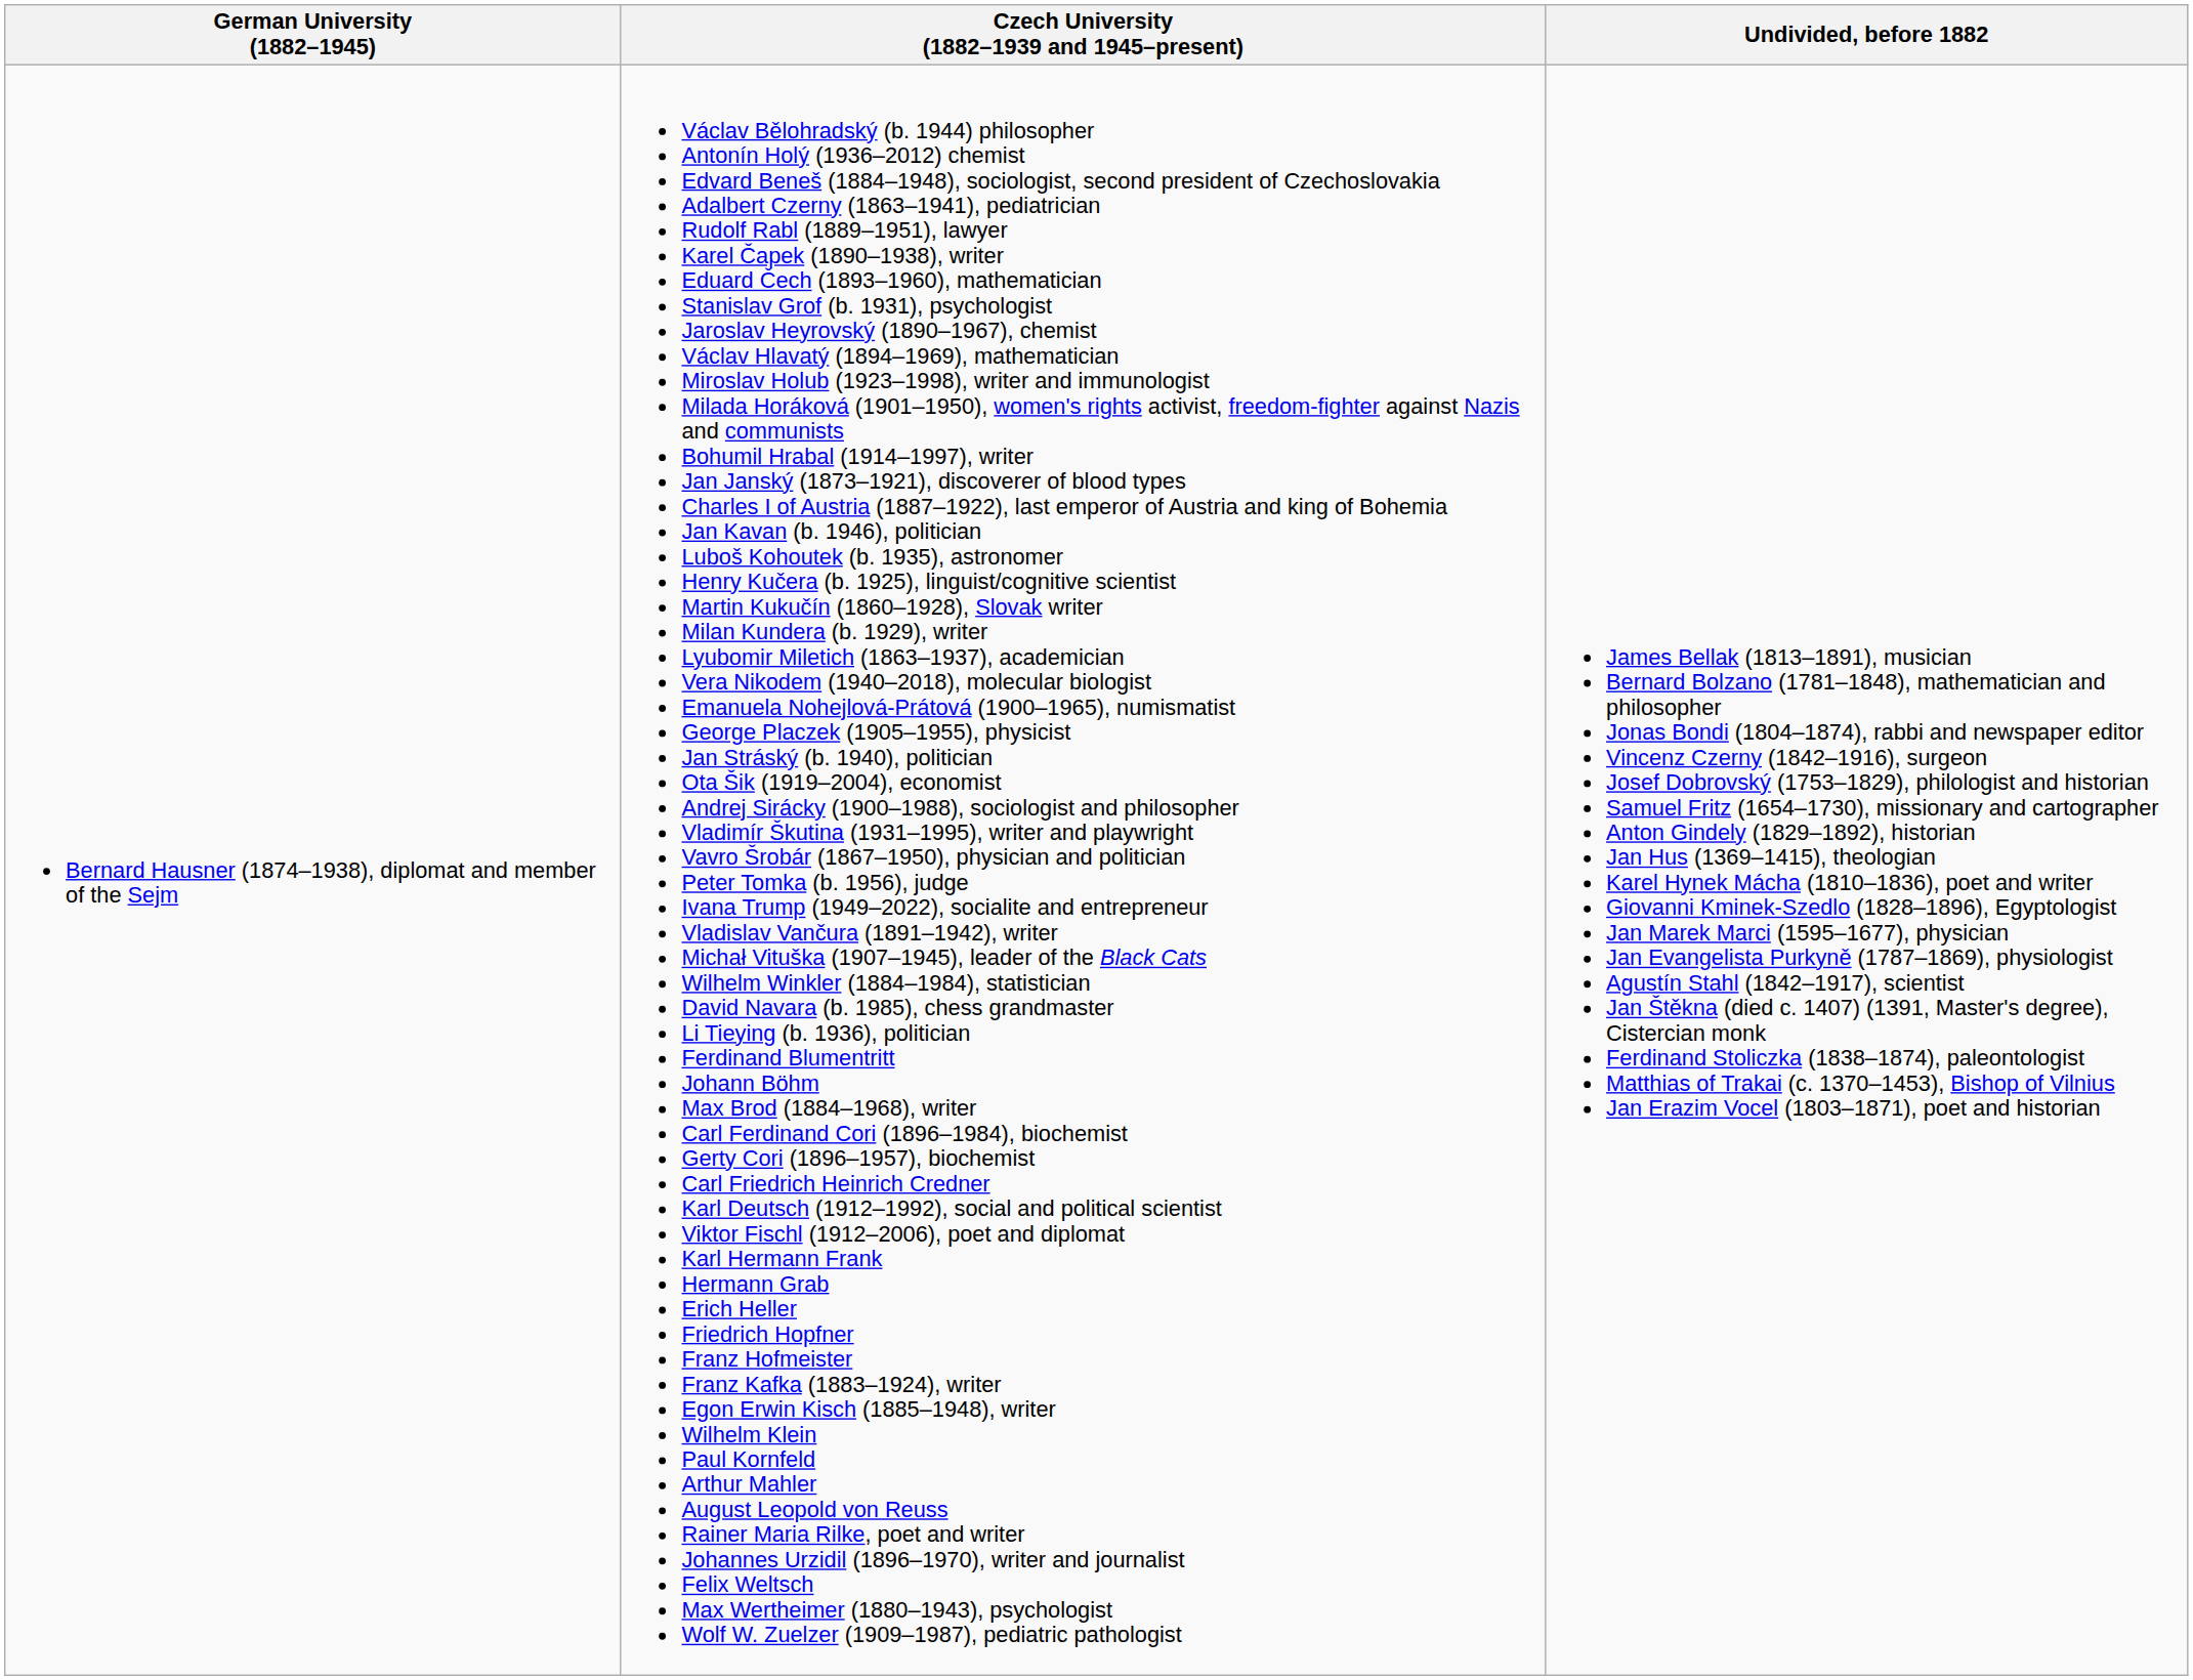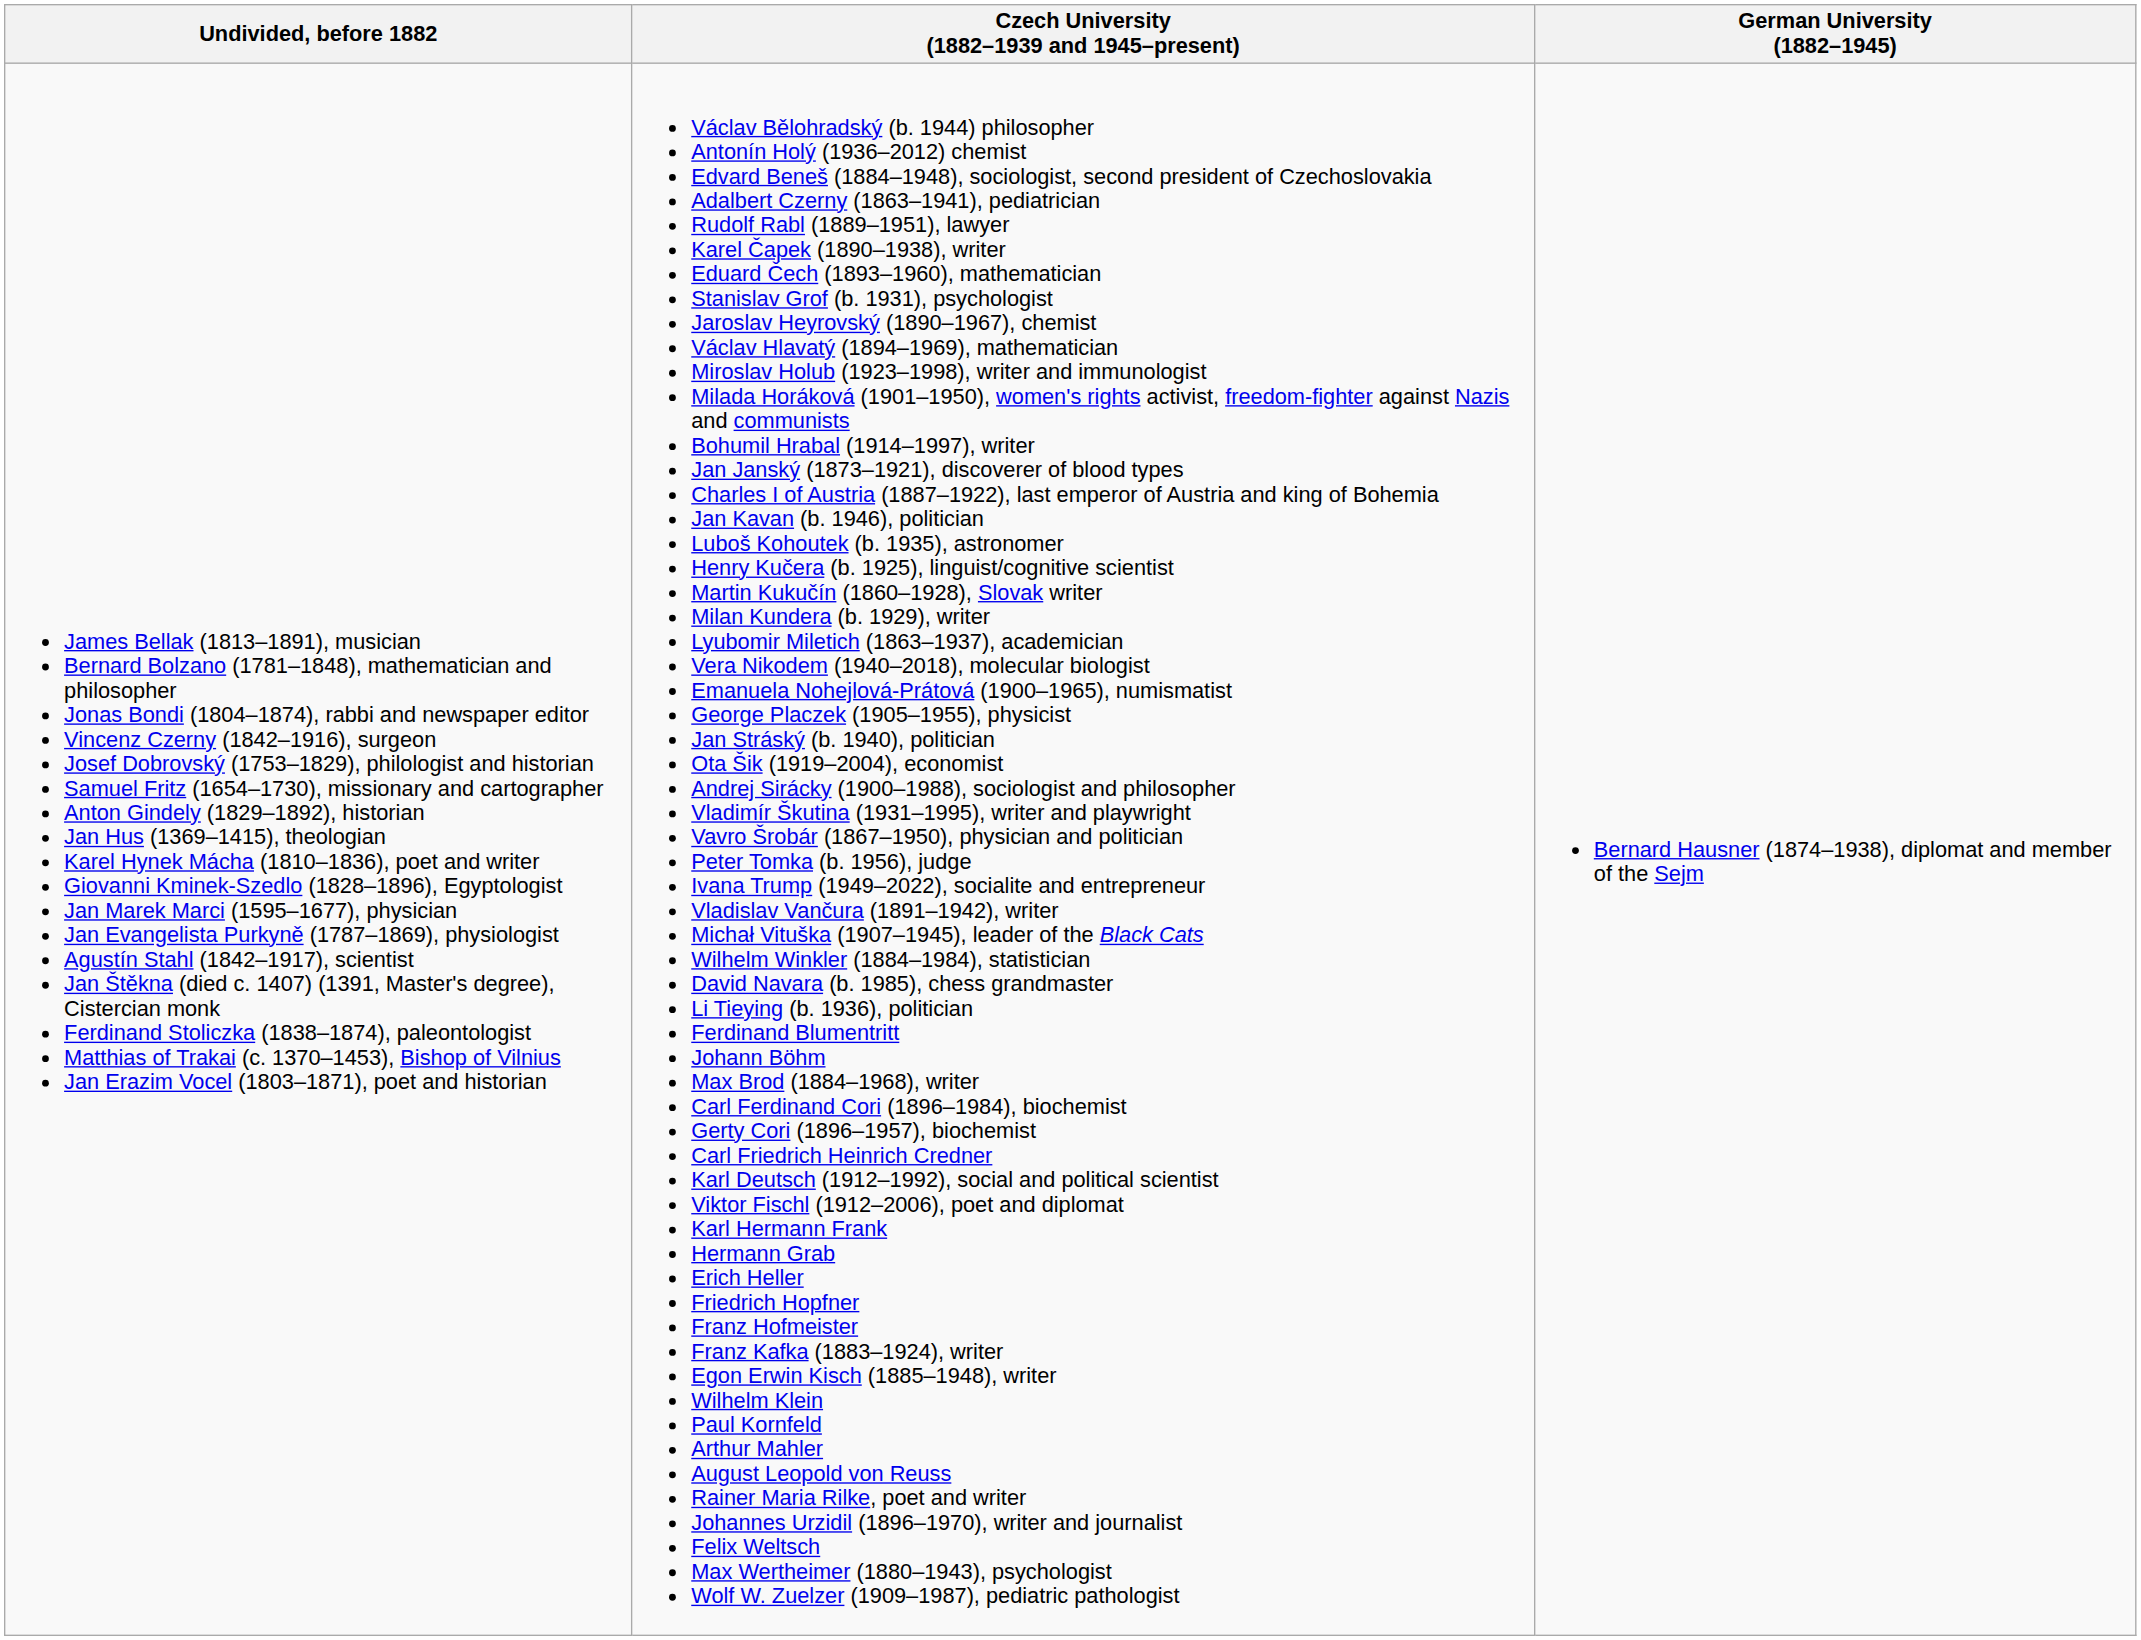columns swapped: Undivided, before 1882 <-> German University (1882–1945)
